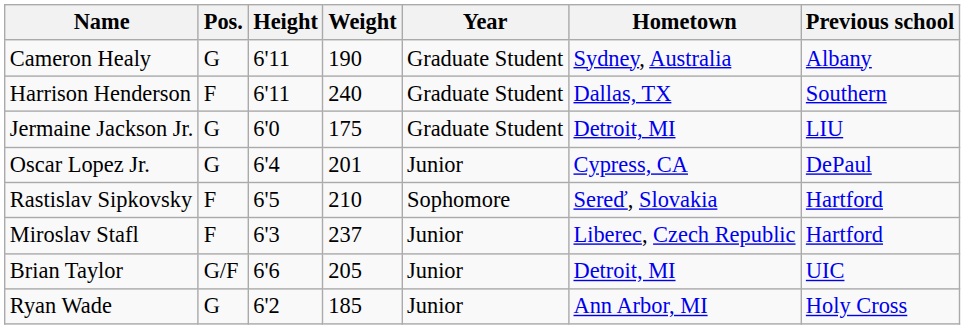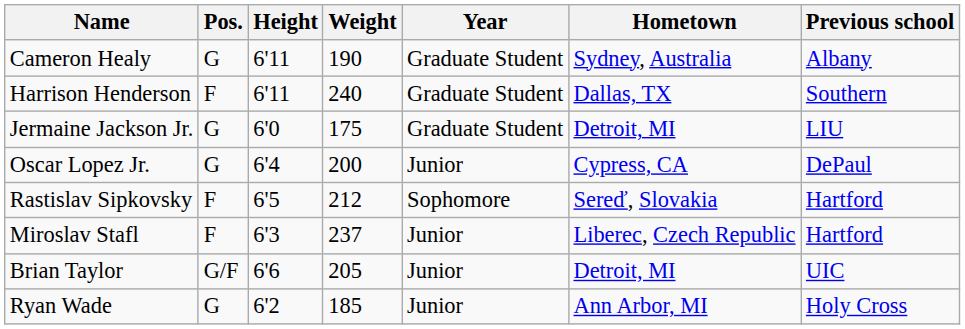Oscar Lopez Jr. | Weight: 201 -> 200
Rastislav Sipkovsky | Weight: 210 -> 212
